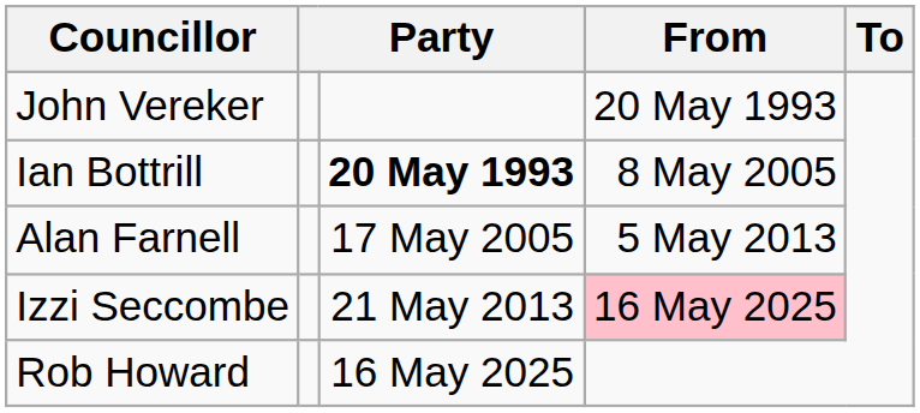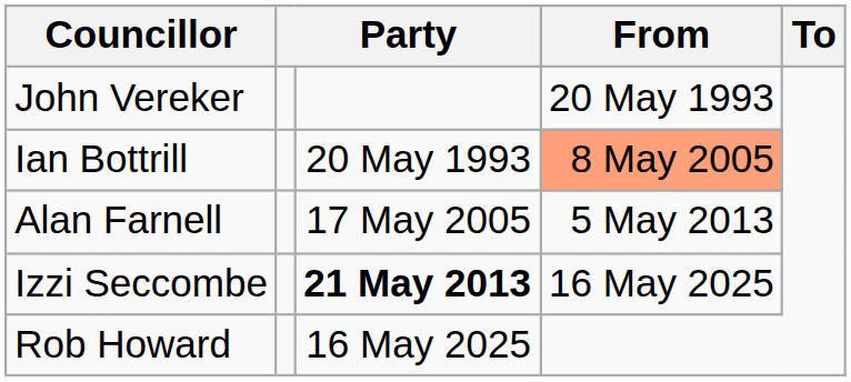Ian Bottrill | column 3: bold -> normal
Ian Bottrill | From: no background -> lightsalmon background
Izzi Seccombe | column 3: normal -> bold
Izzi Seccombe | From: pink background -> no background
